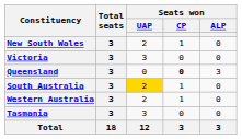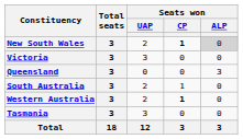New South Wales | Seats won / CP: normal -> bold
New South Wales | Seats won / ALP: no background -> lightgrey background
Queensland | Seats won / CP: bold -> normal
South Australia | Seats won / UAP: gold background -> no background
Western Australia | Seats won / CP: normal -> bold
